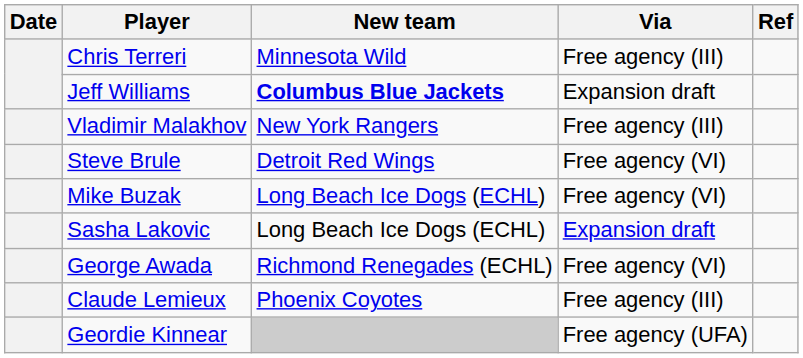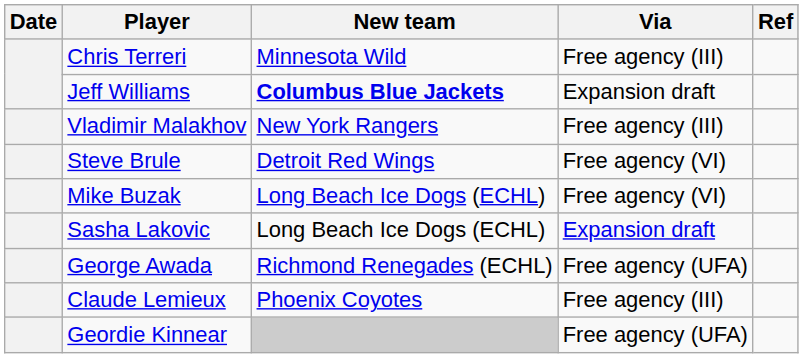George Awada | Via: Free agency (VI) -> Free agency (UFA)
